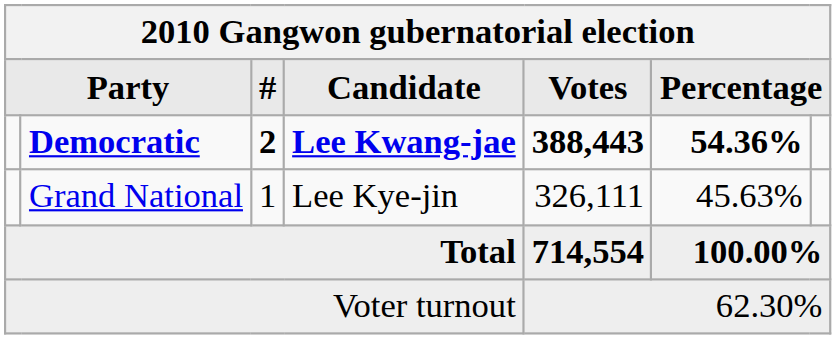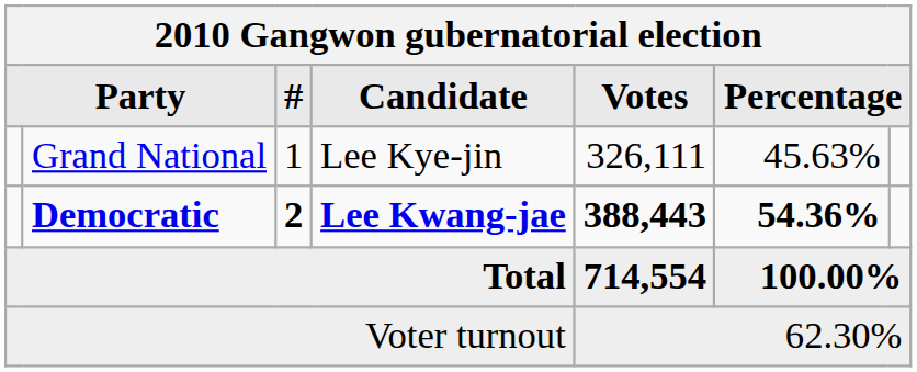rows swapped: Democratic <-> Grand National
